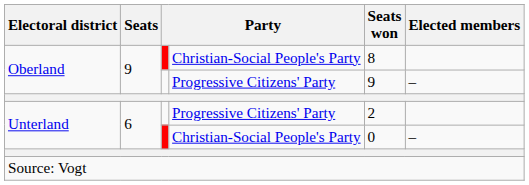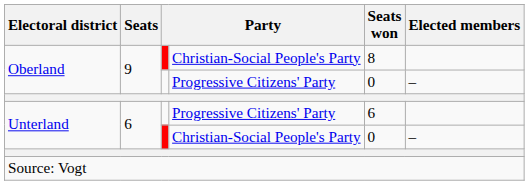Oberland / Progressive Citizens' Party | Seats won: 9 -> 0
Unterland / Progressive Citizens' Party | Seats won: 2 -> 6
